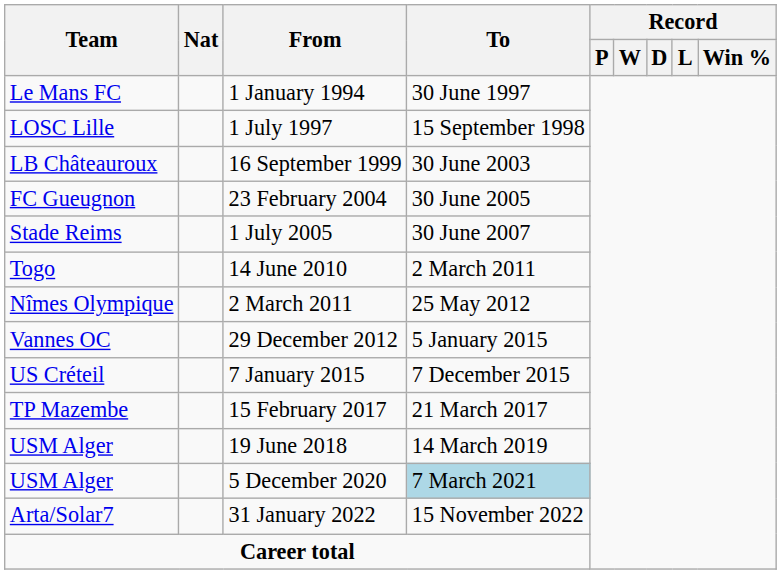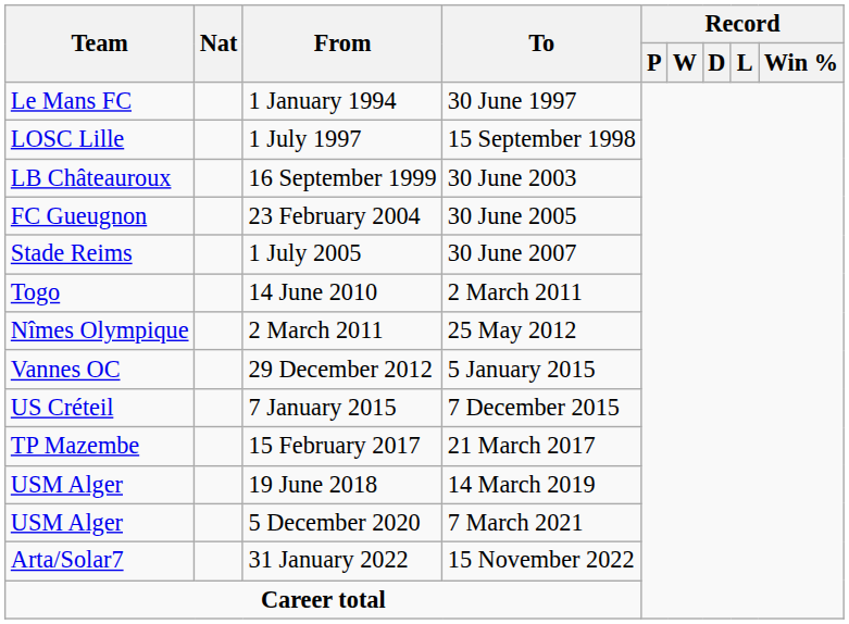5 December 2020 | To: lightblue background -> no background
